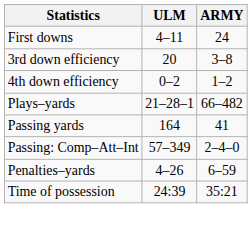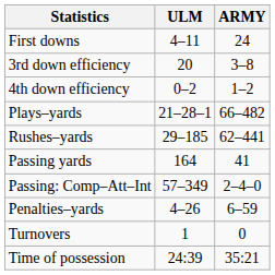+ row: Rushes–yards | 29–185 | 62–441
+ row: Turnovers | 1 | 0
